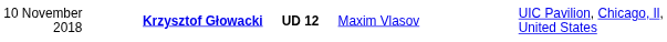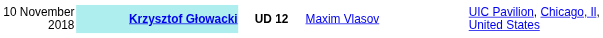10 November 2018 | column 2: no background -> paleturquoise background
